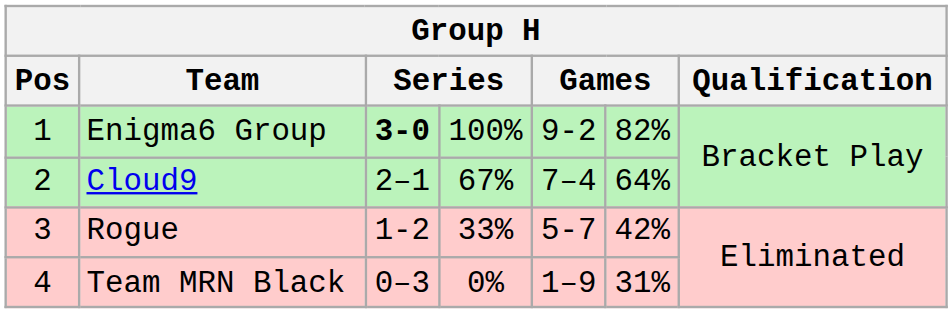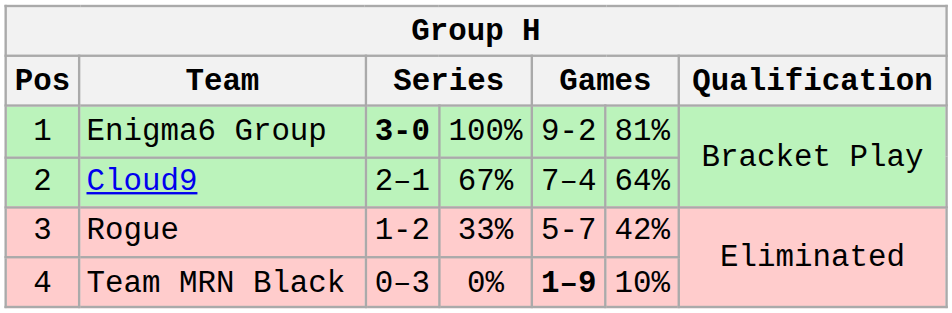Enigma6 Group | column 6: 82% -> 81%
Team MRN Black | column 5: normal -> bold
Team MRN Black | column 6: 31% -> 10%
